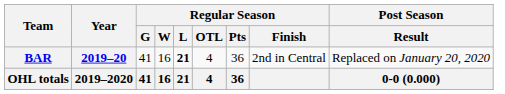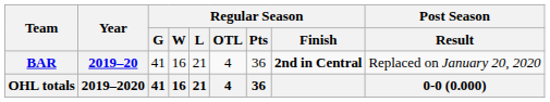BAR | Regular Season / L: bold -> normal
BAR | Regular Season / Finish: normal -> bold
